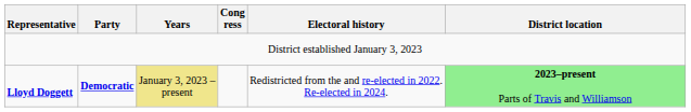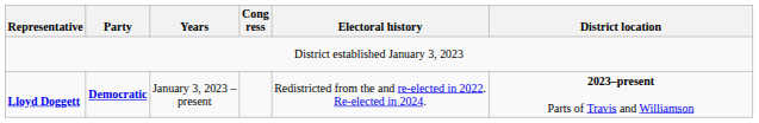Lloyd Doggett | Years: khaki background -> no background
Lloyd Doggett | District location: lightgreen background -> no background
